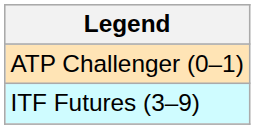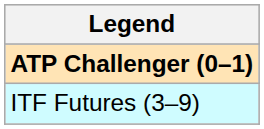row 2 | column 1: normal -> bold
